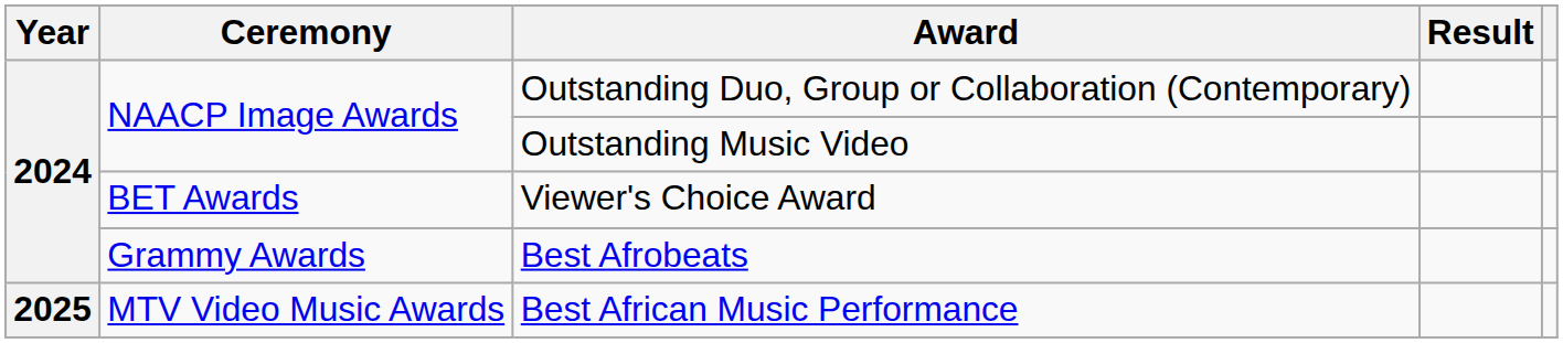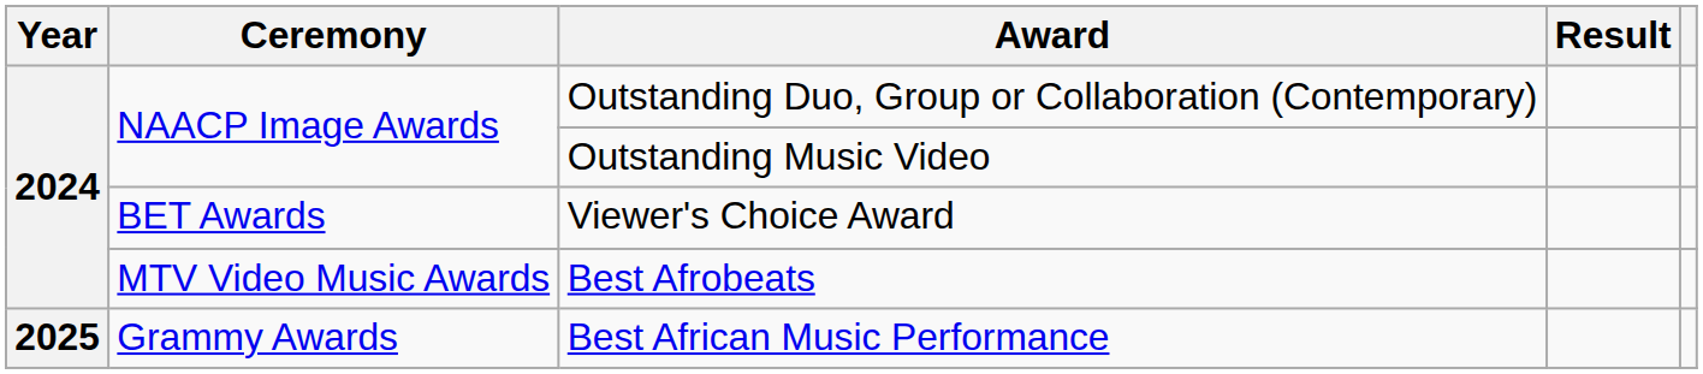Best Afrobeats | Ceremony: Grammy Awards -> MTV Video Music Awards
Best African Music Performance | Ceremony: MTV Video Music Awards -> Grammy Awards
